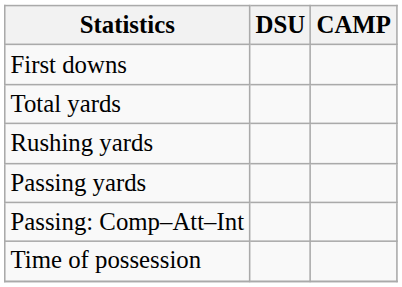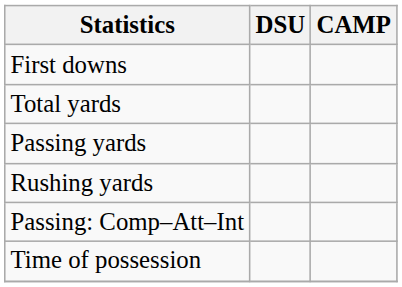rows swapped: Rushing yards <-> Passing yards
